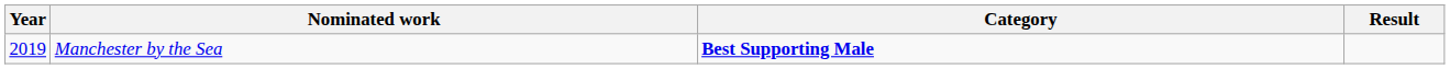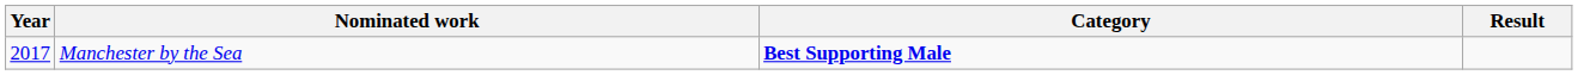Manchester by the Sea | Year: 2019 -> 2017
